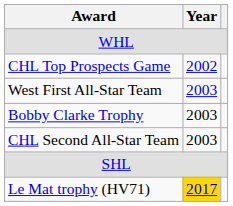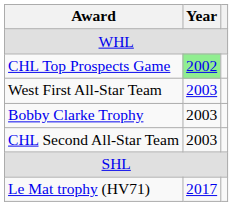CHL Top Prospects Game | Year: no background -> lightgreen background
Le Mat trophy (HV71) | Year: gold background -> no background
